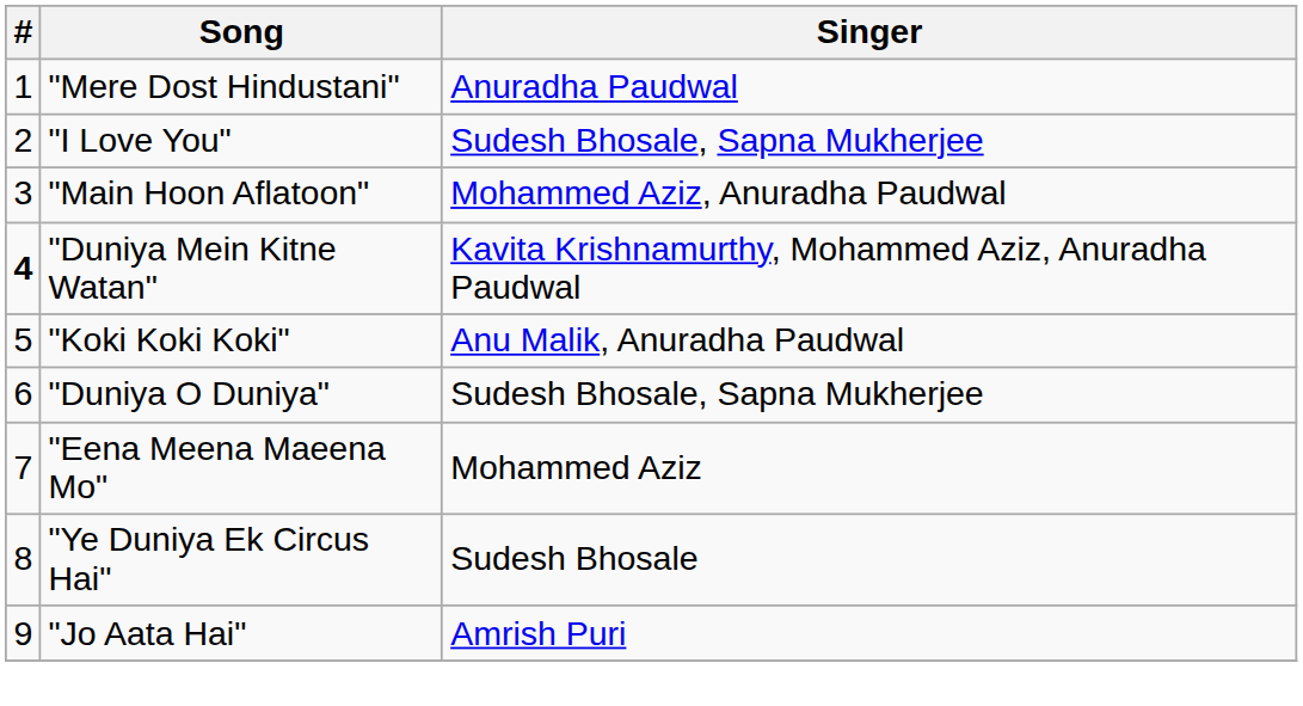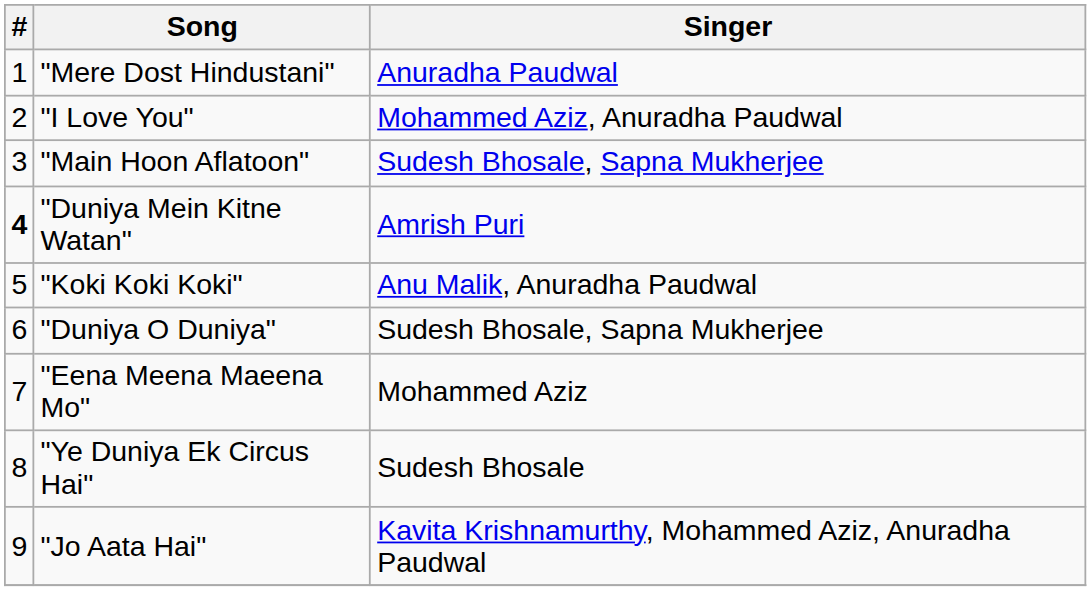"I Love You" | Singer: Sudesh Bhosale, Sapna Mukherjee -> Mohammed Aziz, Anuradha Paudwal
"Main Hoon Aflatoon" | Singer: Mohammed Aziz, Anuradha Paudwal -> Sudesh Bhosale, Sapna Mukherjee
"Duniya Mein Kitne Watan" | Singer: Kavita Krishnamurthy, Mohammed Aziz, Anuradha Paudwal -> Amrish Puri
"Jo Aata Hai" | Singer: Amrish Puri -> Kavita Krishnamurthy, Mohammed Aziz, Anuradha Paudwal
